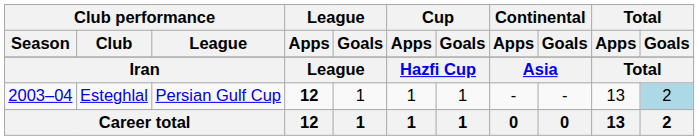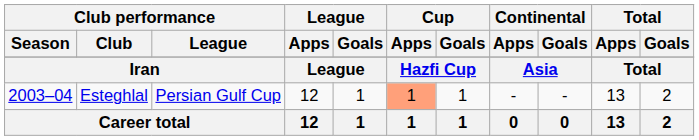Esteghlal | League / Apps: bold -> normal
Esteghlal | Cup / Apps: no background -> lightsalmon background
Esteghlal | Total / Goals: lightblue background -> no background
